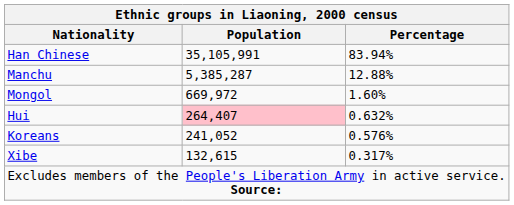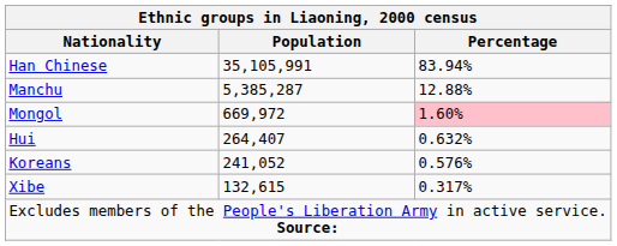Mongol | Percentage: no background -> pink background
Hui | Population: pink background -> no background
